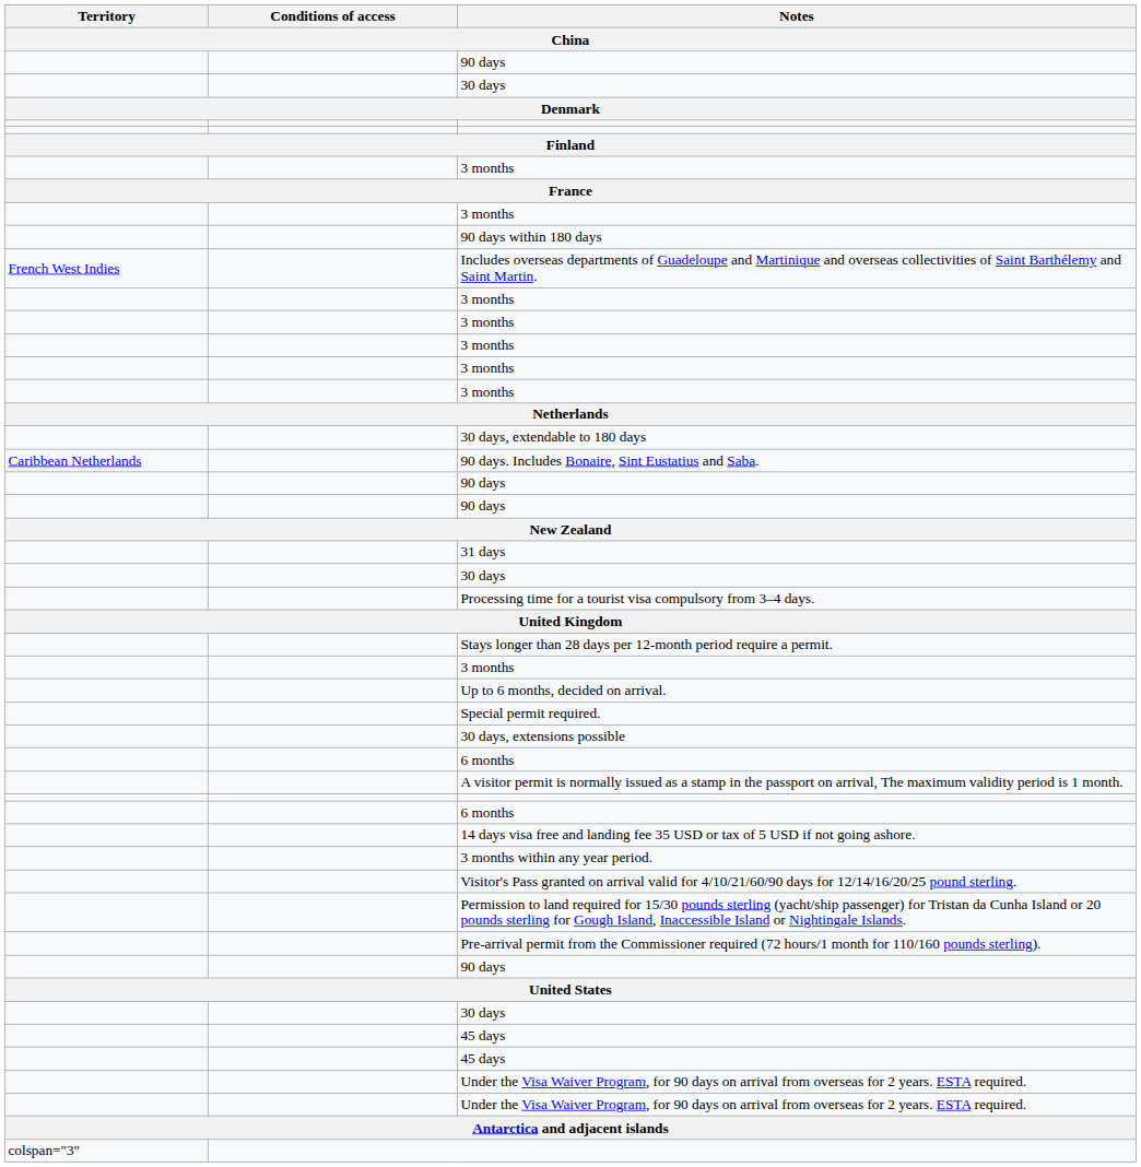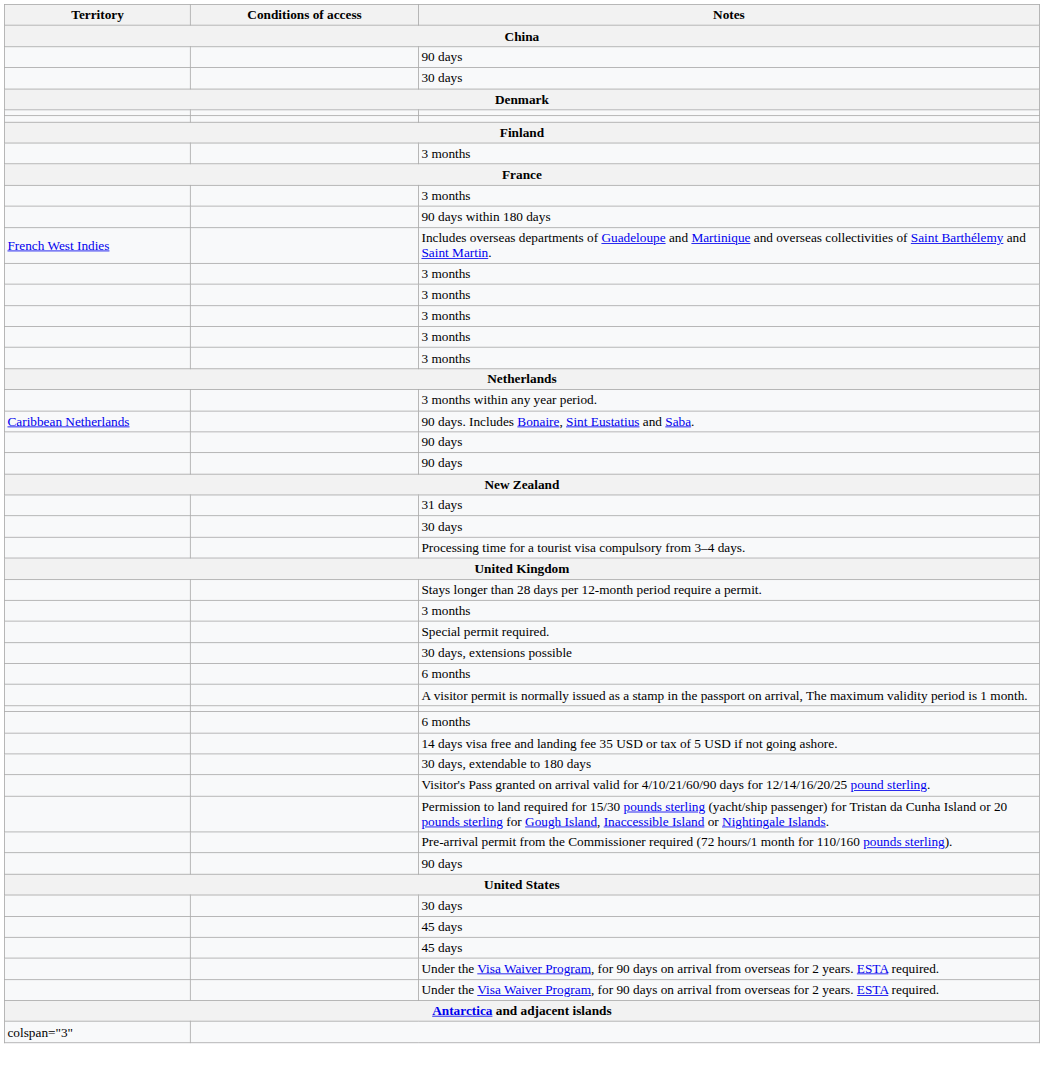rows swapped: 30 days, extendable to 180 days <-> 3 months within any year period.
- row: Up to 6 months, decided on arrival.
